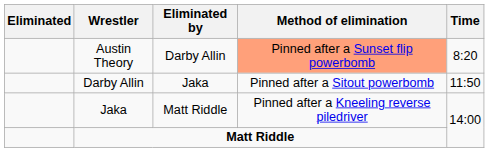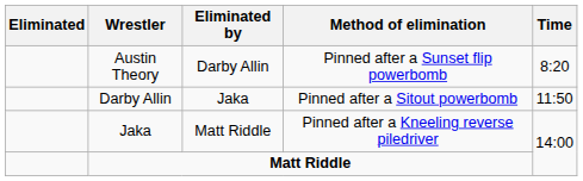Austin Theory | Method of elimination: lightsalmon background -> no background
